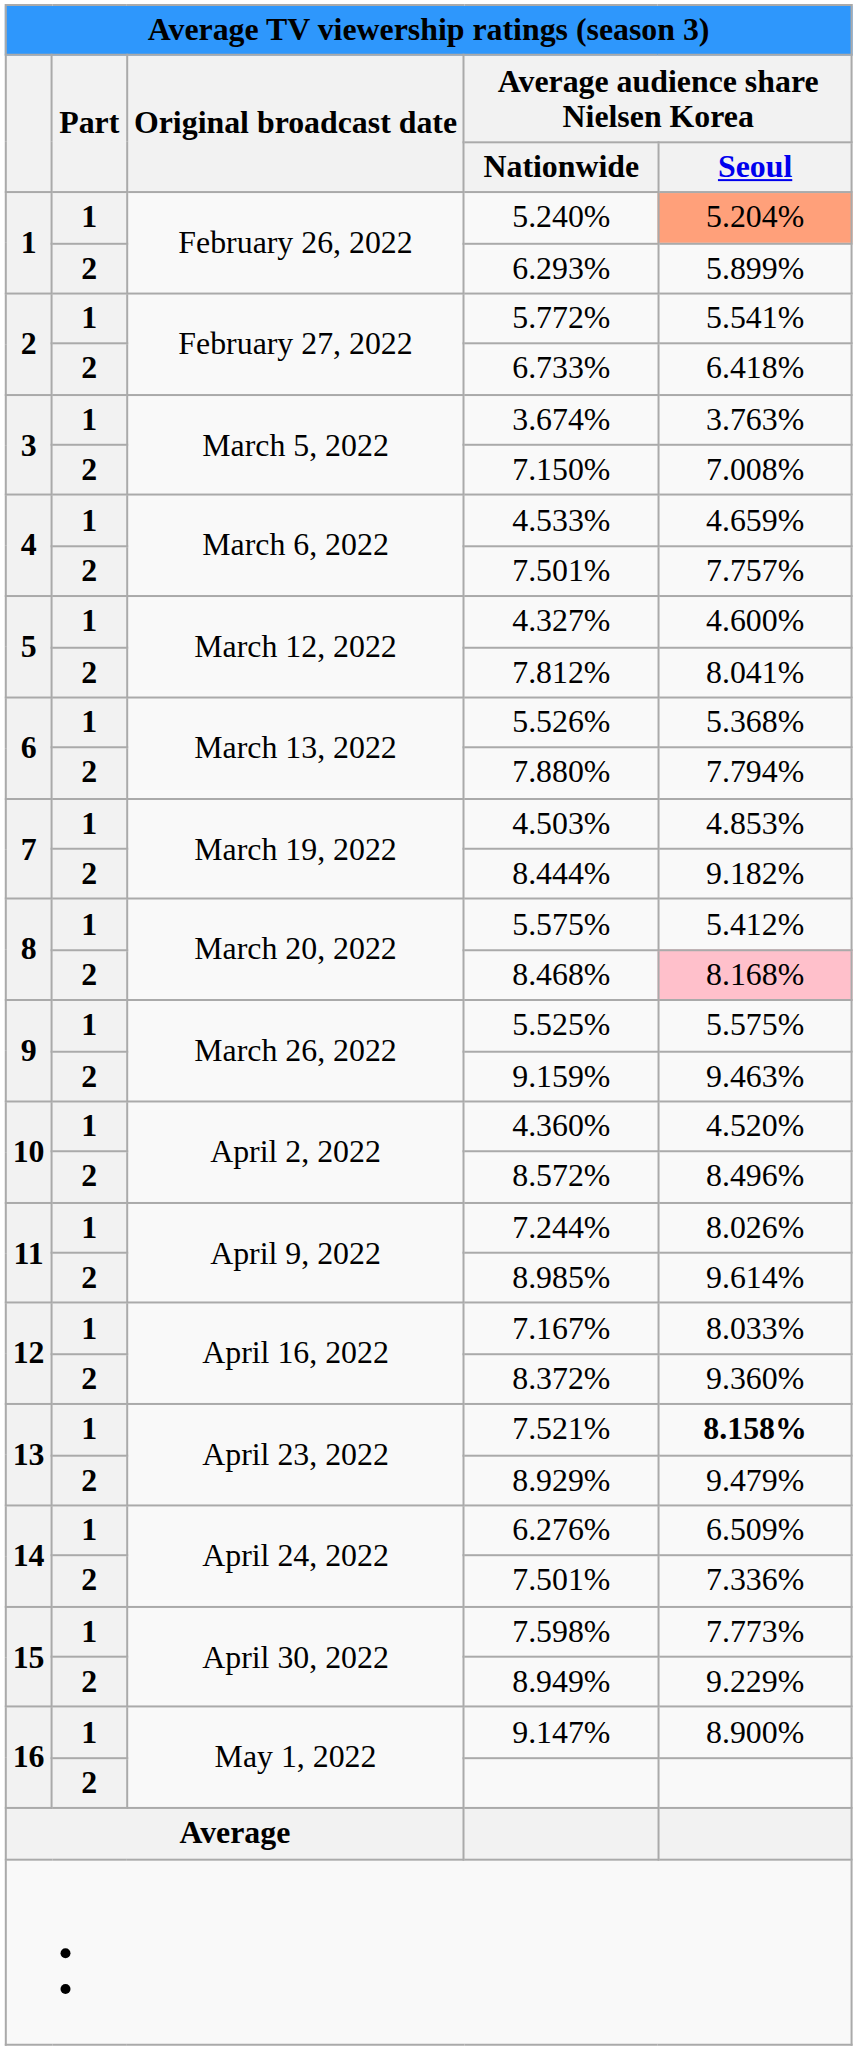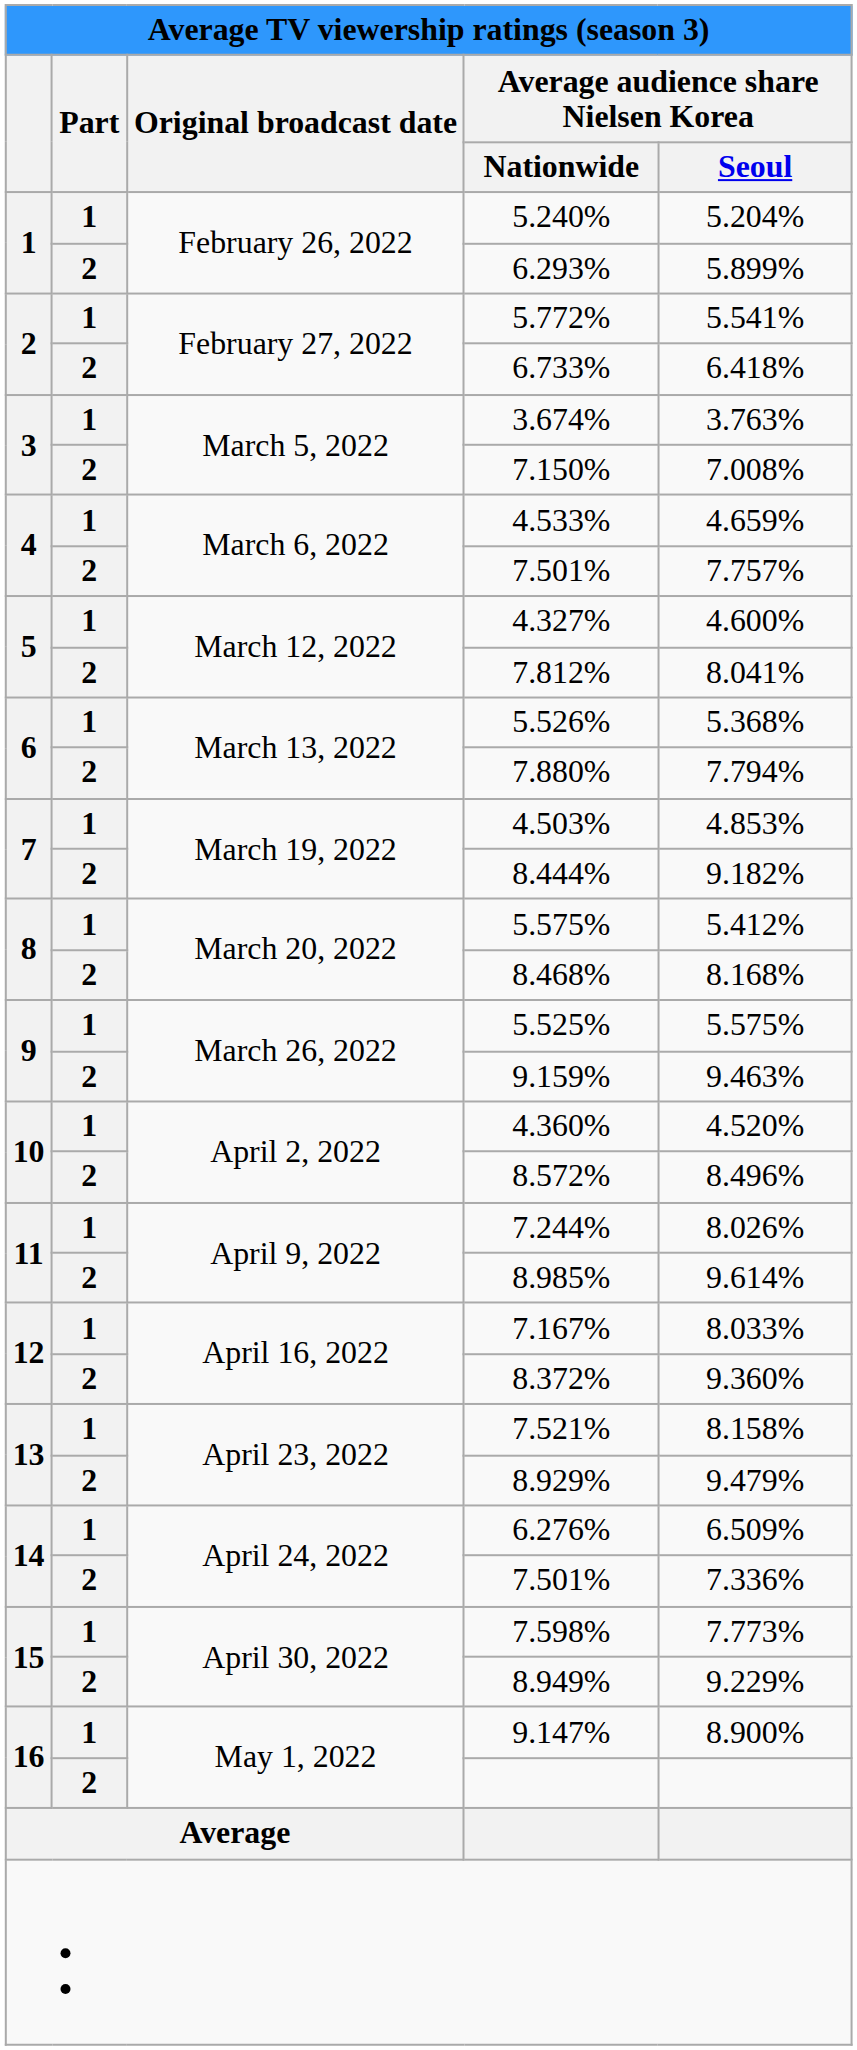5.240% | Average audience share Nielsen Korea / Seoul: lightsalmon background -> no background
8.468% | Average audience share Nielsen Korea / Seoul: pink background -> no background
7.521% | Average audience share Nielsen Korea / Seoul: bold -> normal
